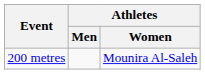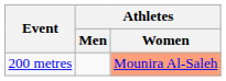200 metres | Athletes / Women: no background -> lightsalmon background
